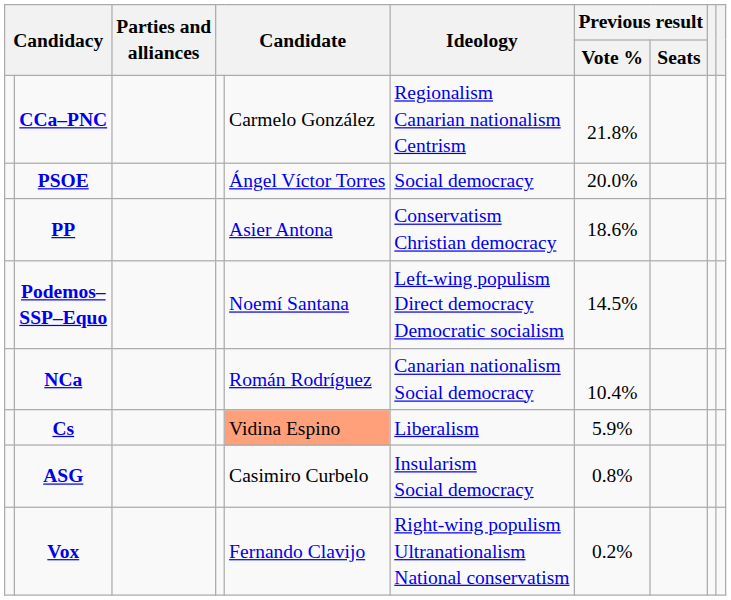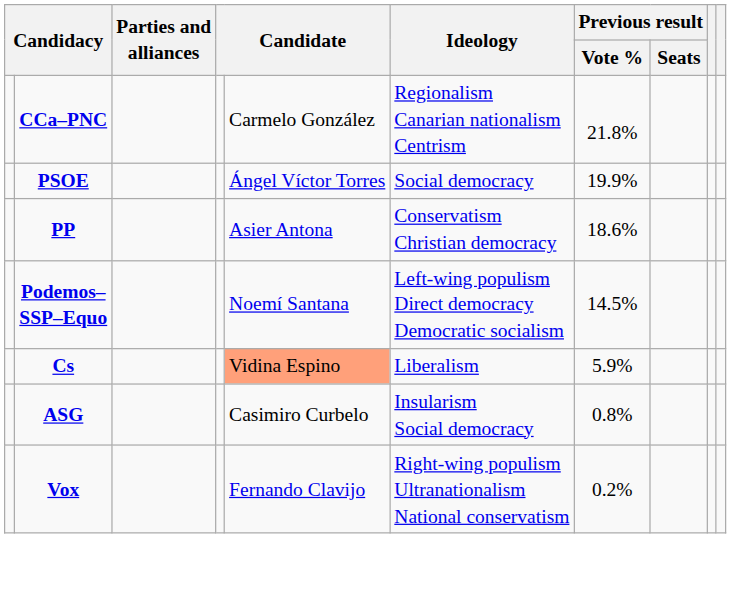PSOE | Previous result / Vote %: 20.0% -> 19.9%
- row: NCa | Román Rodríguez | Canarian nationalism Social democracy | 10.4%
